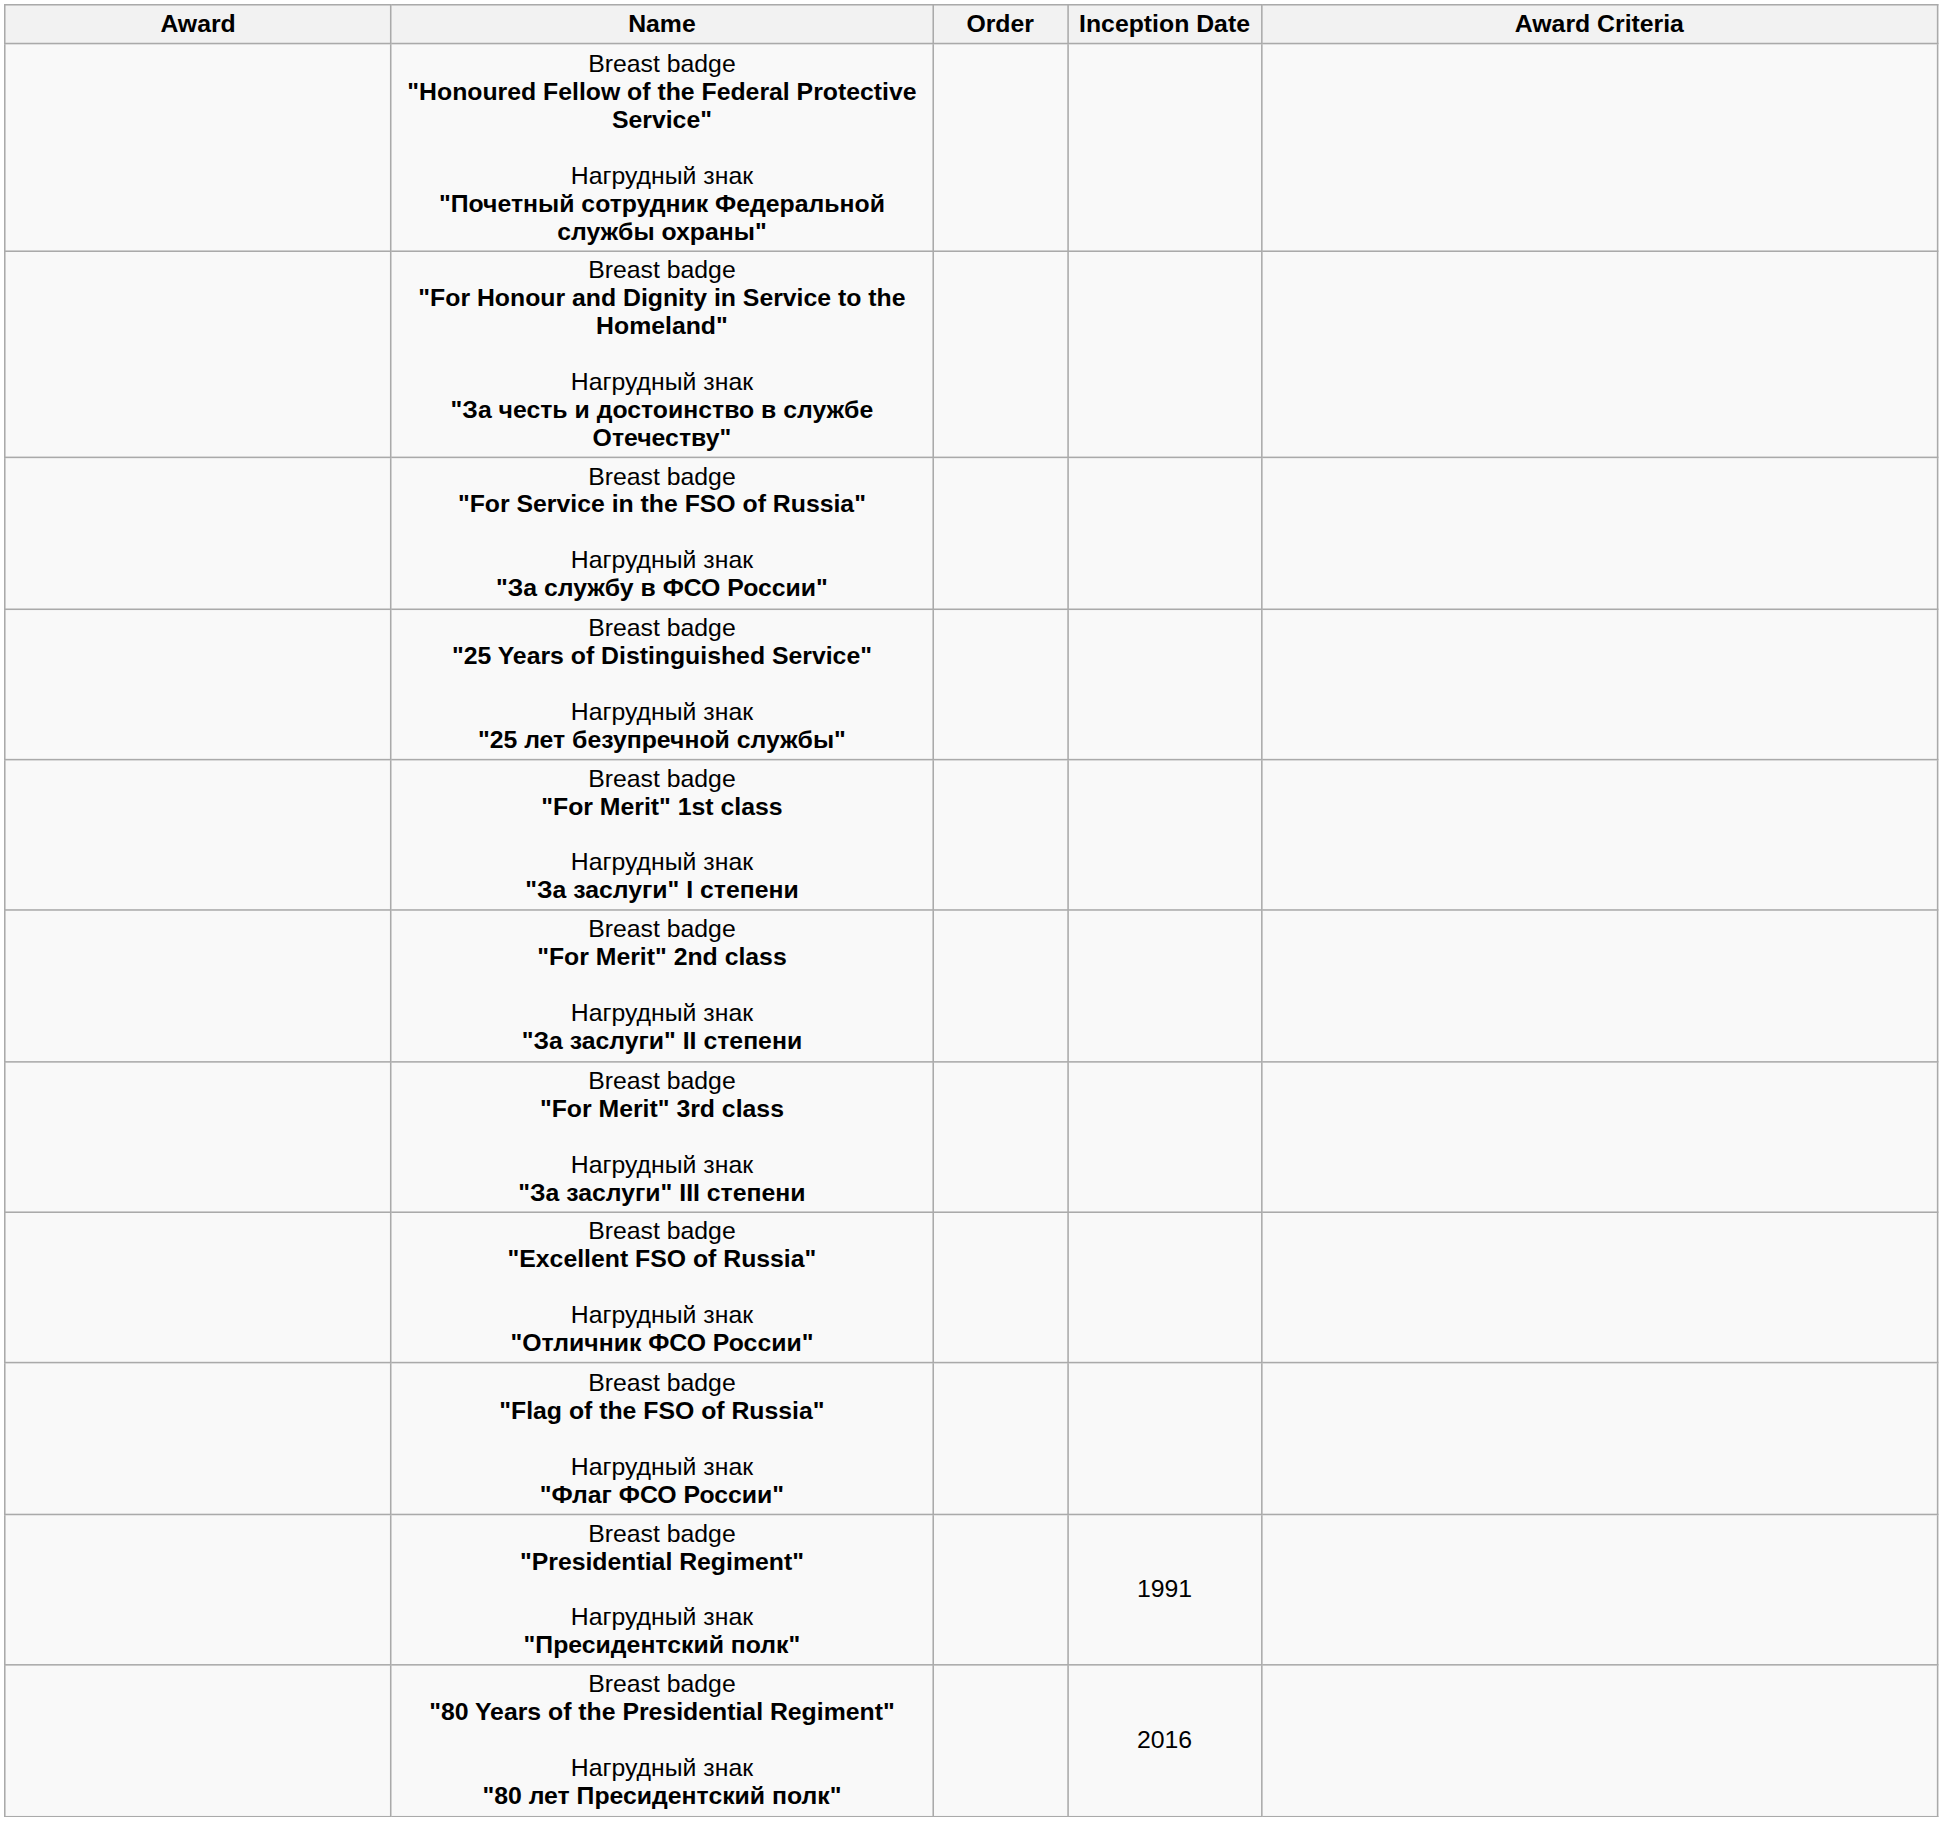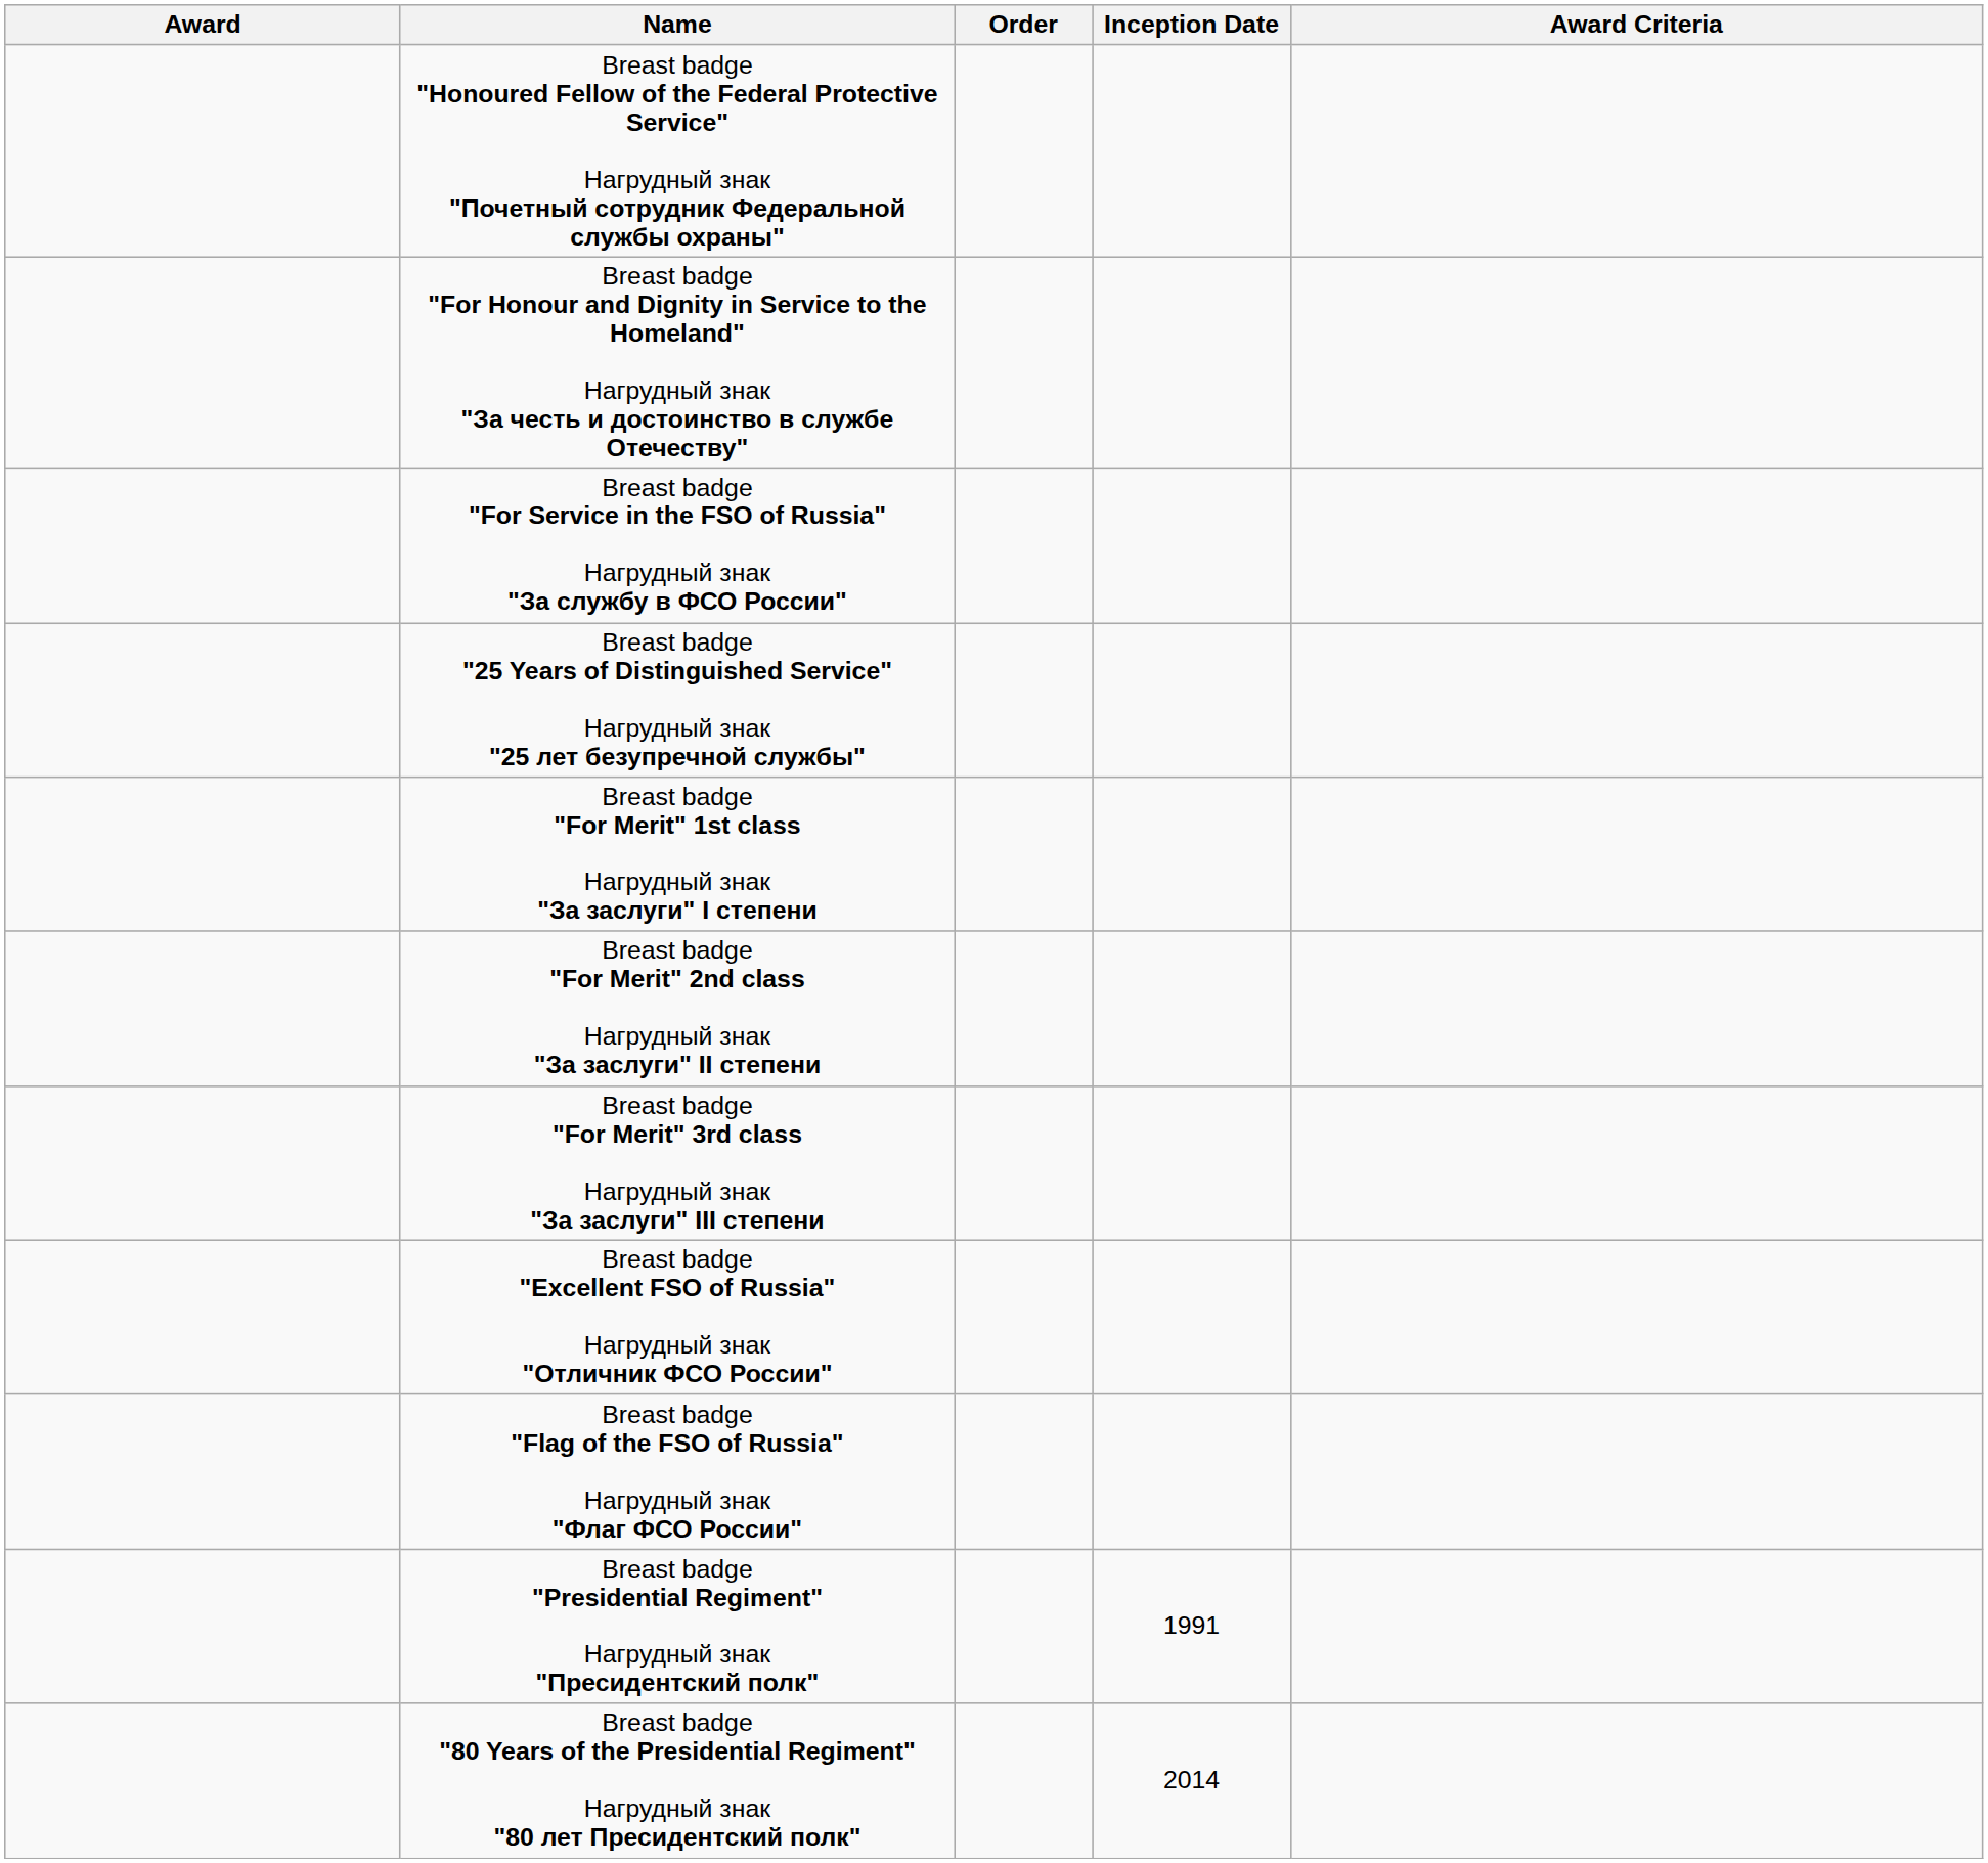row 12 | Inception Date: 2016 -> 2014
